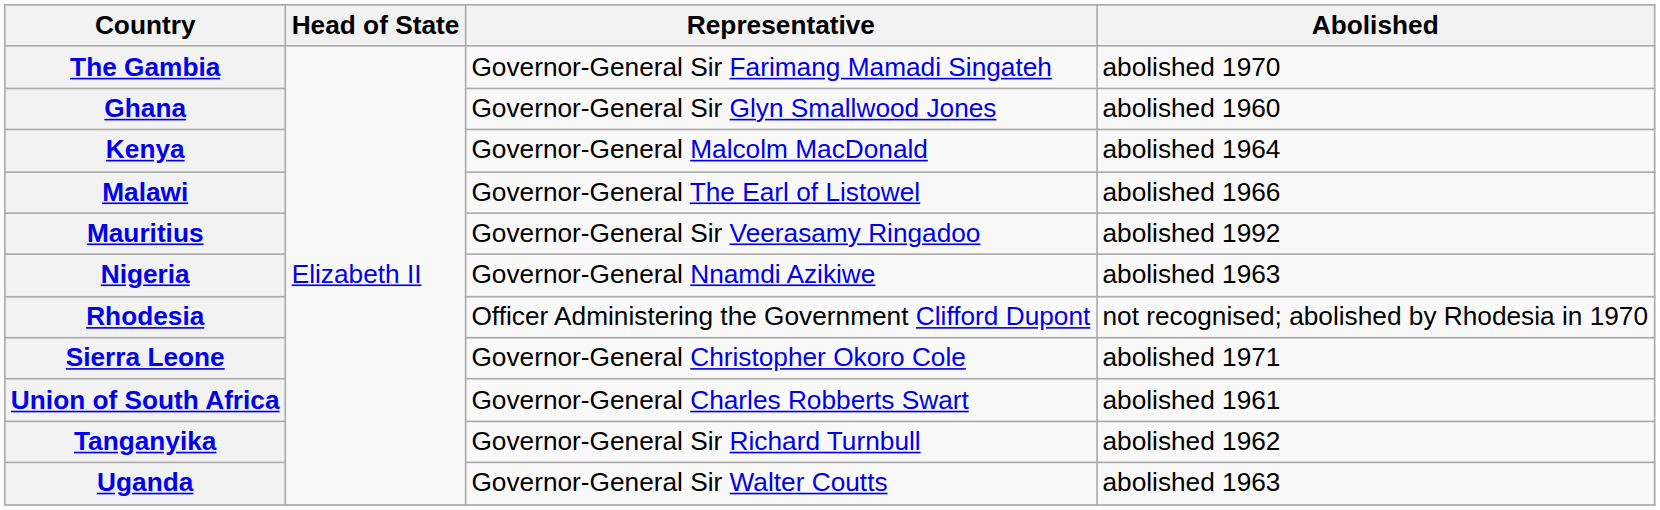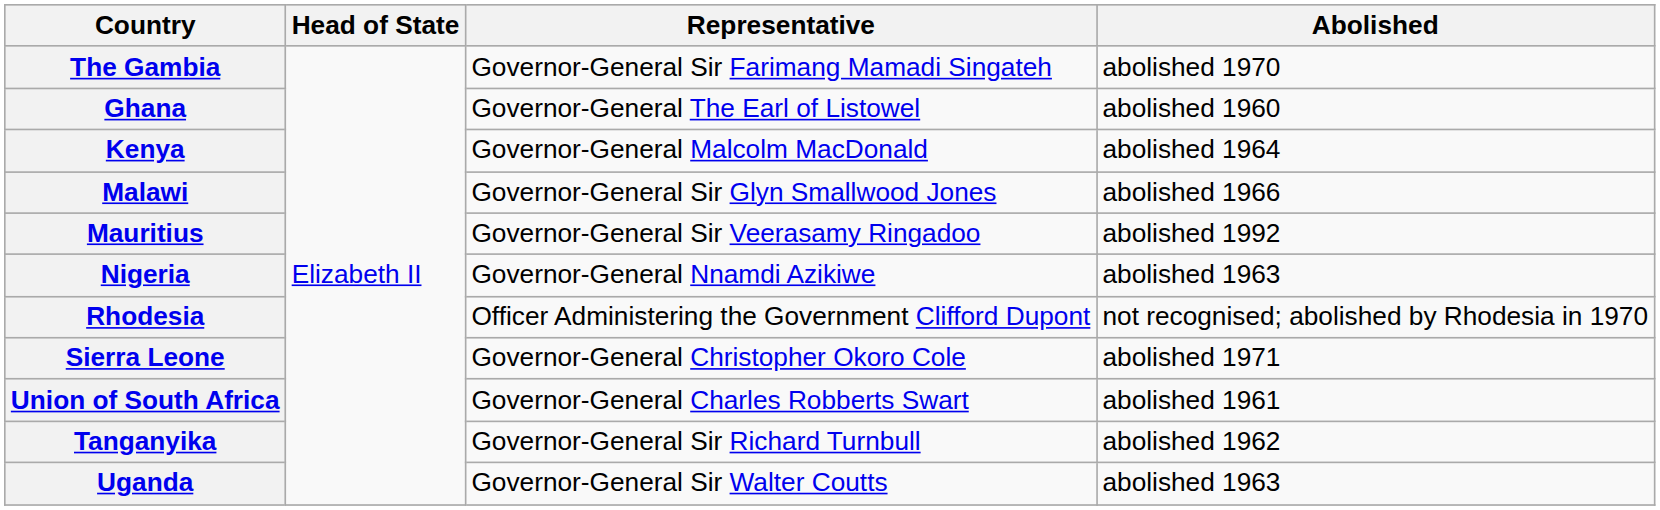Ghana | Representative: Governor-General Sir Glyn Smallwood Jones -> Governor-General The Earl of Listowel
Malawi | Representative: Governor-General The Earl of Listowel -> Governor-General Sir Glyn Smallwood Jones
